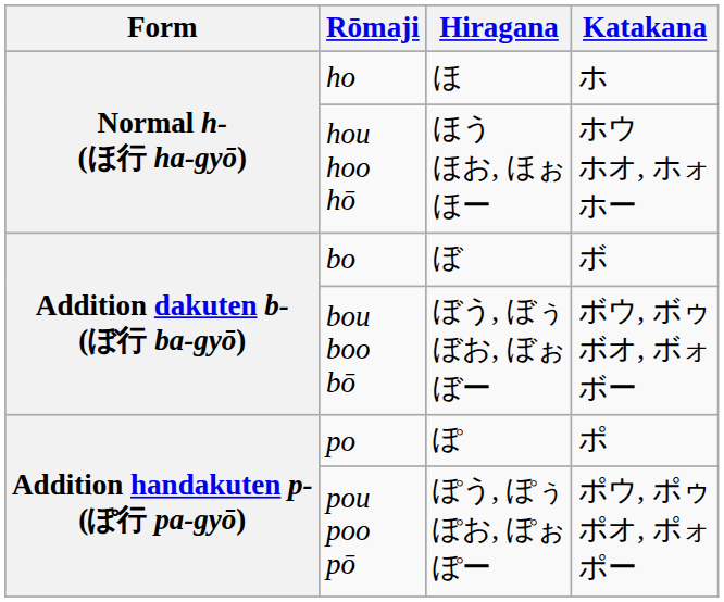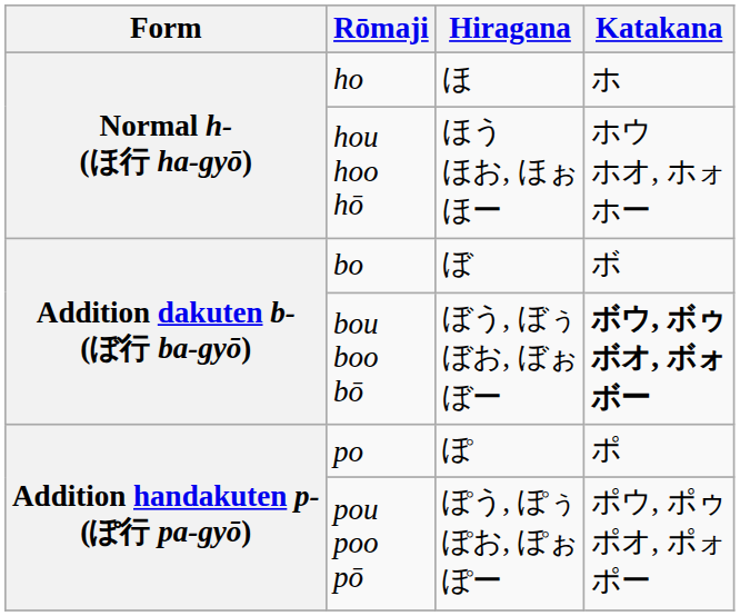bou boo bō | Katakana: normal -> bold
